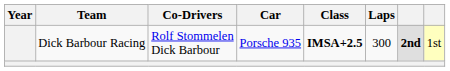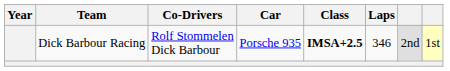Dick Barbour Racing | Laps: 300 -> 346
Dick Barbour Racing | column 7: bold -> normal
